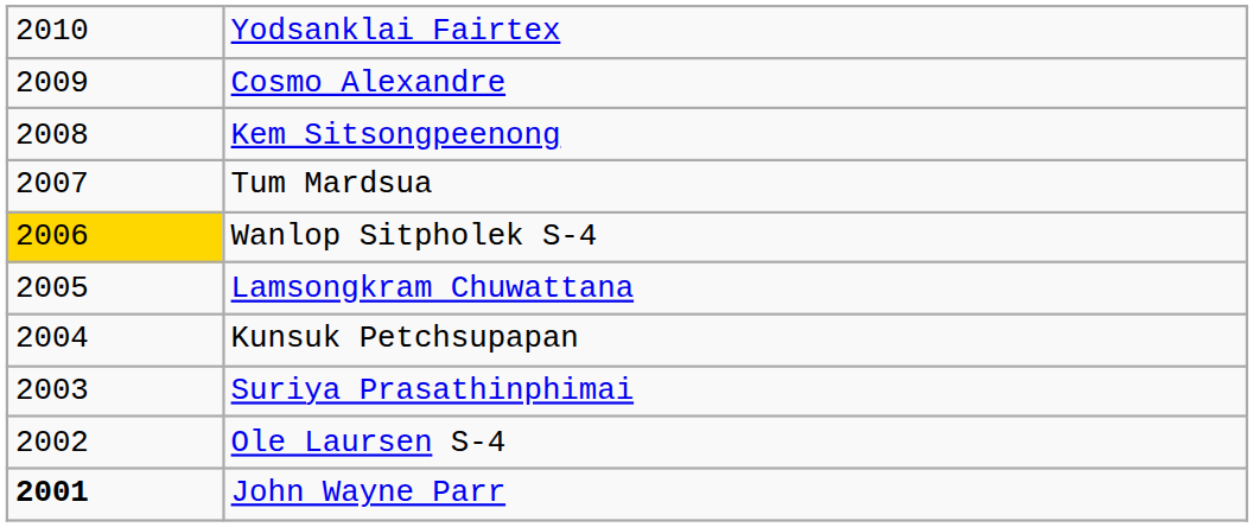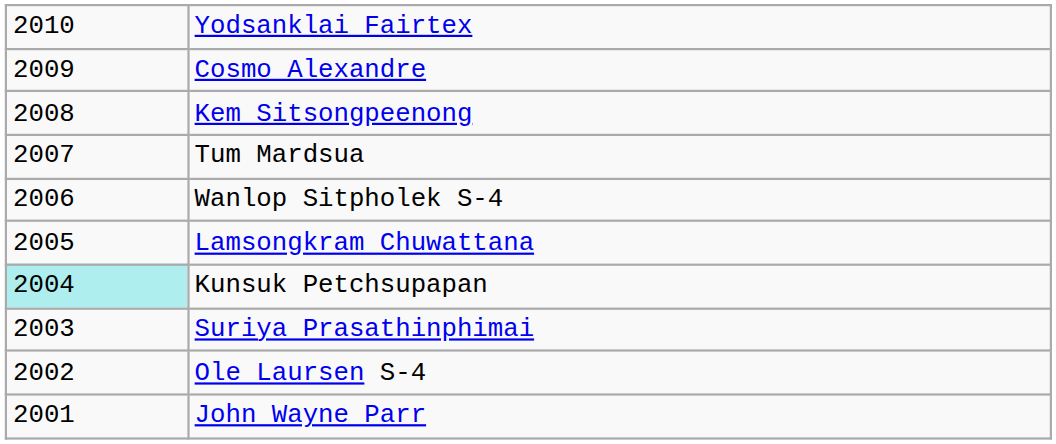Wanlop Sitpholek S-4 | column 1: gold background -> no background
Kunsuk Petchsupapan | column 1: no background -> paleturquoise background
John Wayne Parr | column 1: bold -> normal
